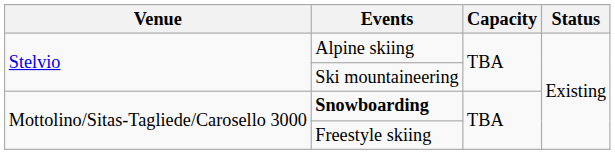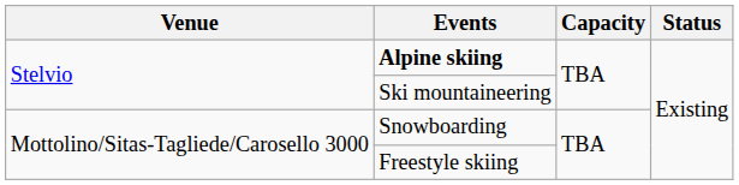Alpine skiing | Events: normal -> bold
Snowboarding | Events: bold -> normal
